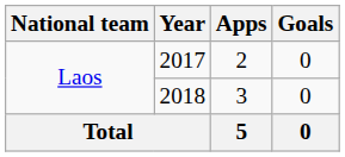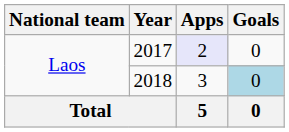2017 | Apps: no background -> lavender background
2018 | Goals: no background -> lightblue background
